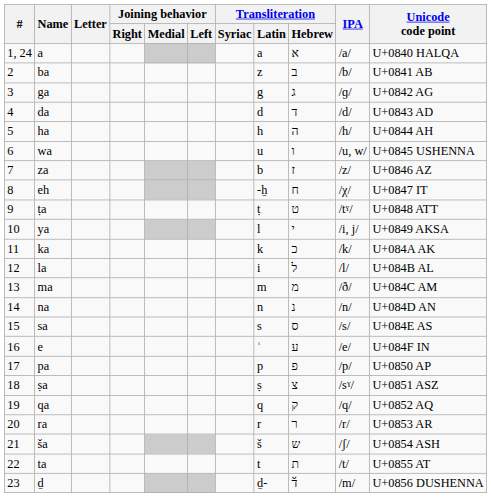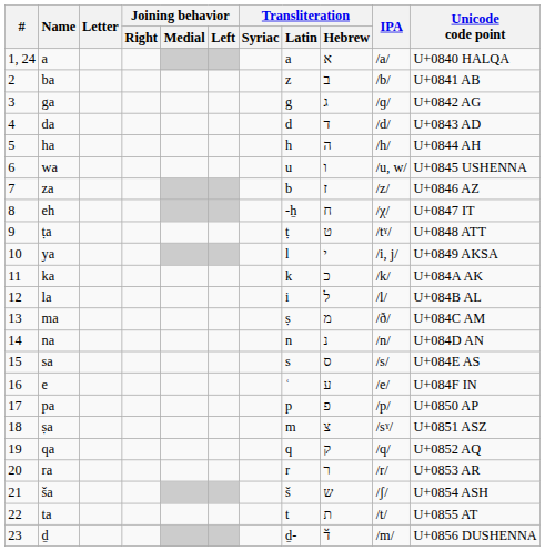ma | Transliteration / Latin: m -> ṣ
ṣa | Transliteration / Latin: ṣ -> m
